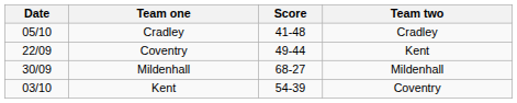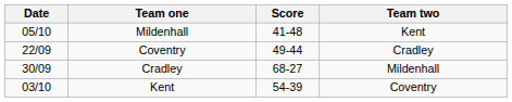row 2 | Team one: Cradley -> Mildenhall
row 2 | Team two: Cradley -> Kent
row 3 | Team two: Kent -> Cradley
row 4 | Team one: Mildenhall -> Cradley
